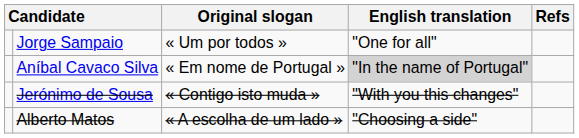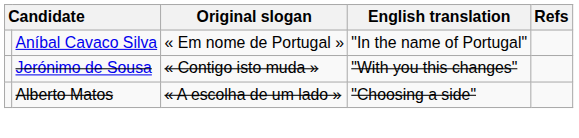- row: Jorge Sampaio | « Um por todos » | "One for all"
Aníbal Cavaco Silva | English translation: lightgrey background -> no background
